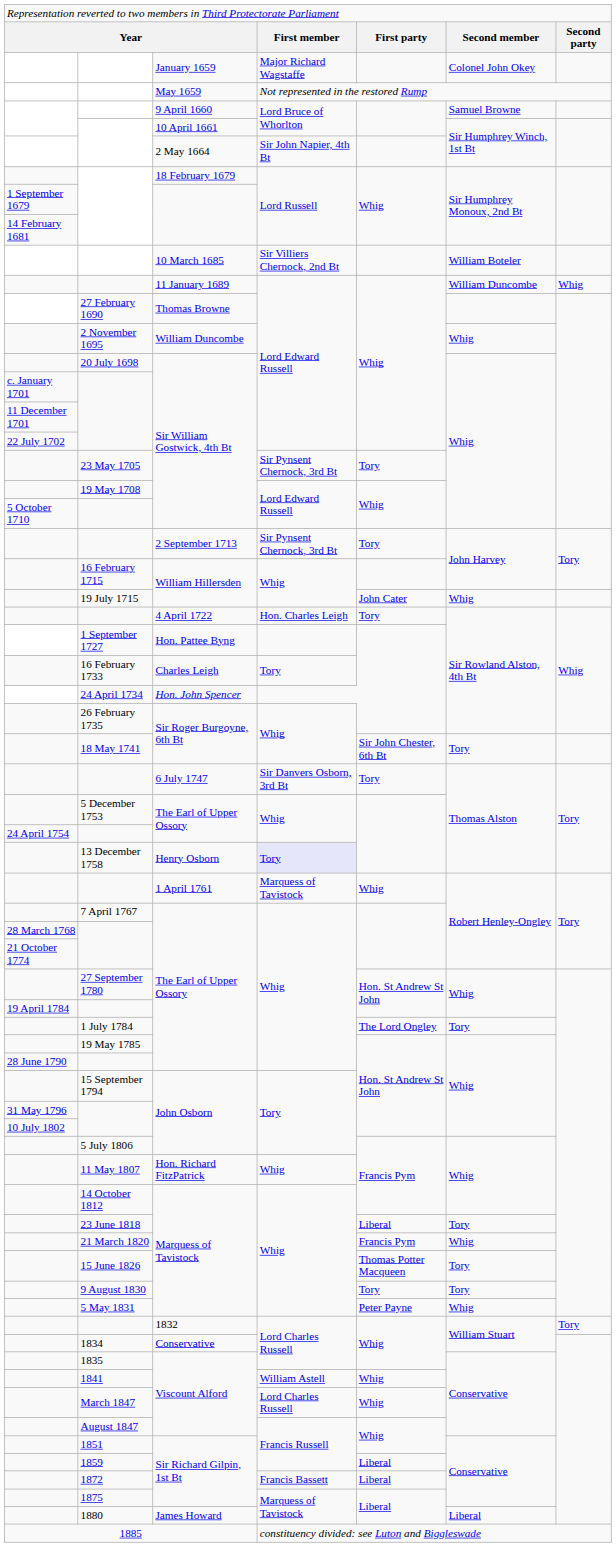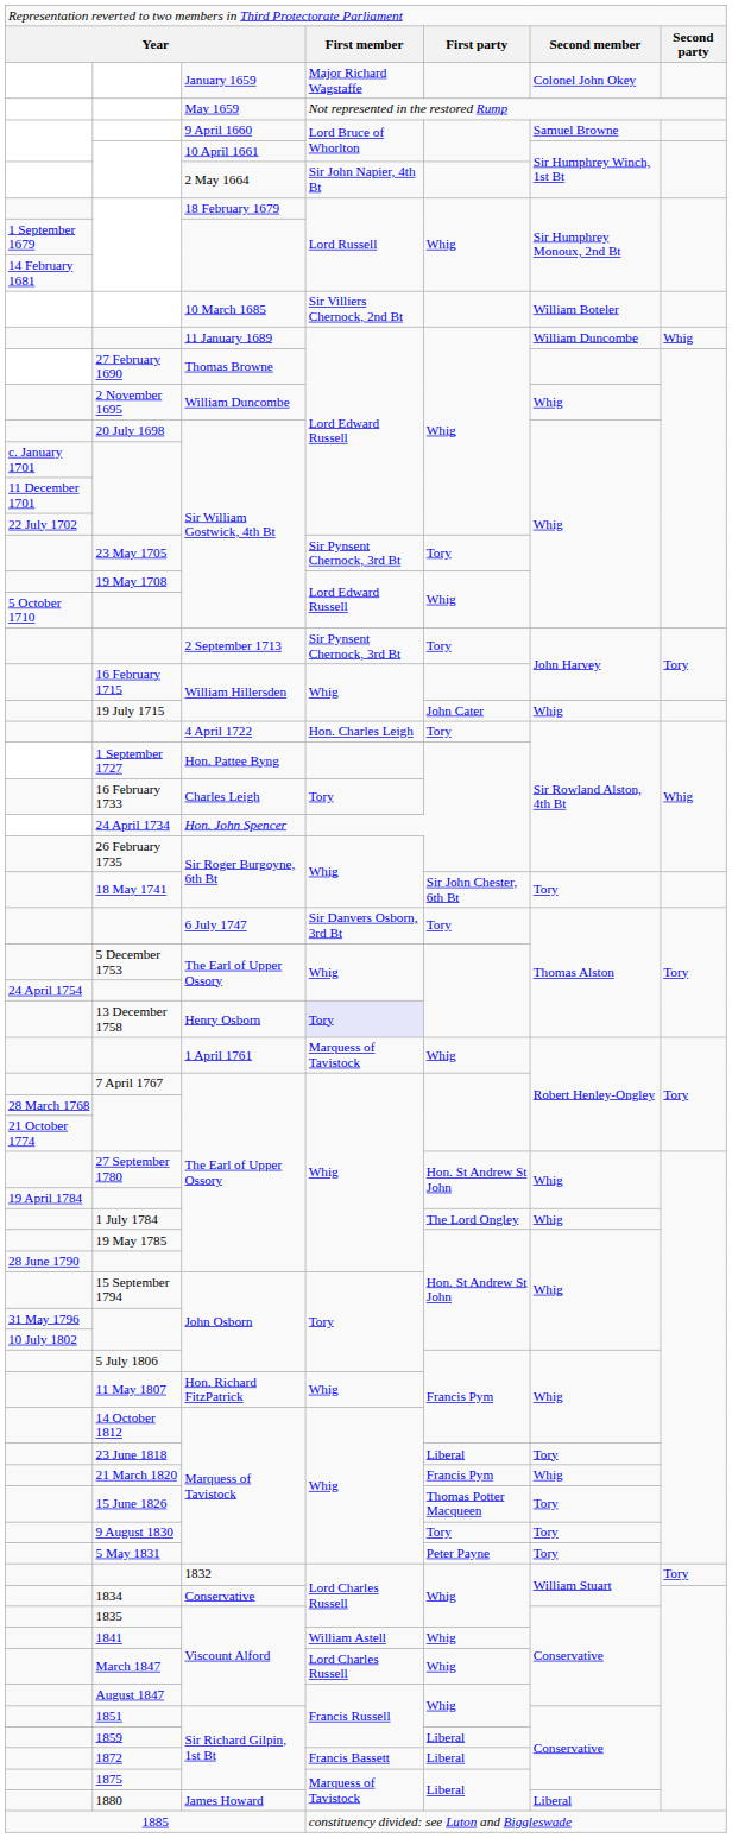1 July 1784 | column 6: Tory -> Whig
5 May 1831 | column 6: Whig -> Tory
